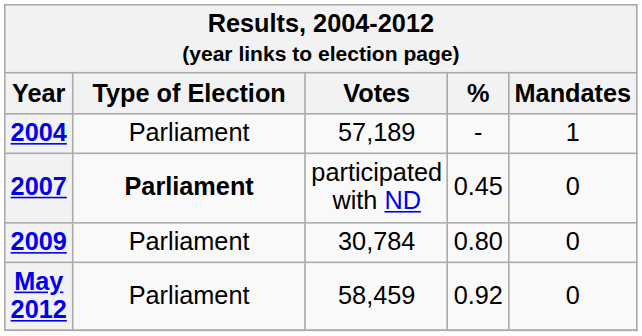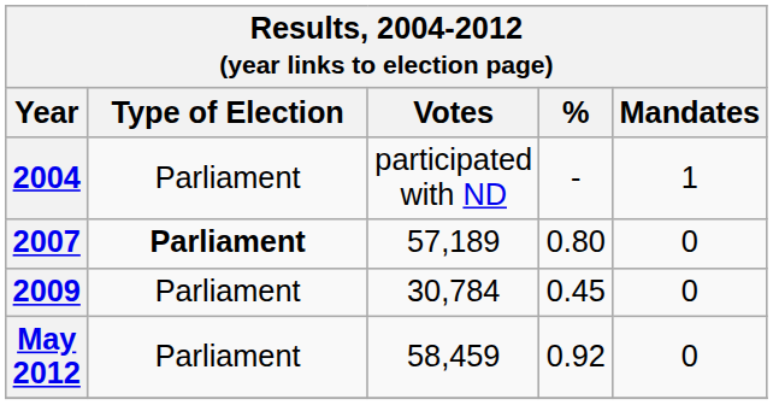2004 | Votes: 57,189 -> participated with ND
2007 | Votes: participated with ND -> 57,189
2007 | %: 0.45 -> 0.80
2009 | %: 0.80 -> 0.45
